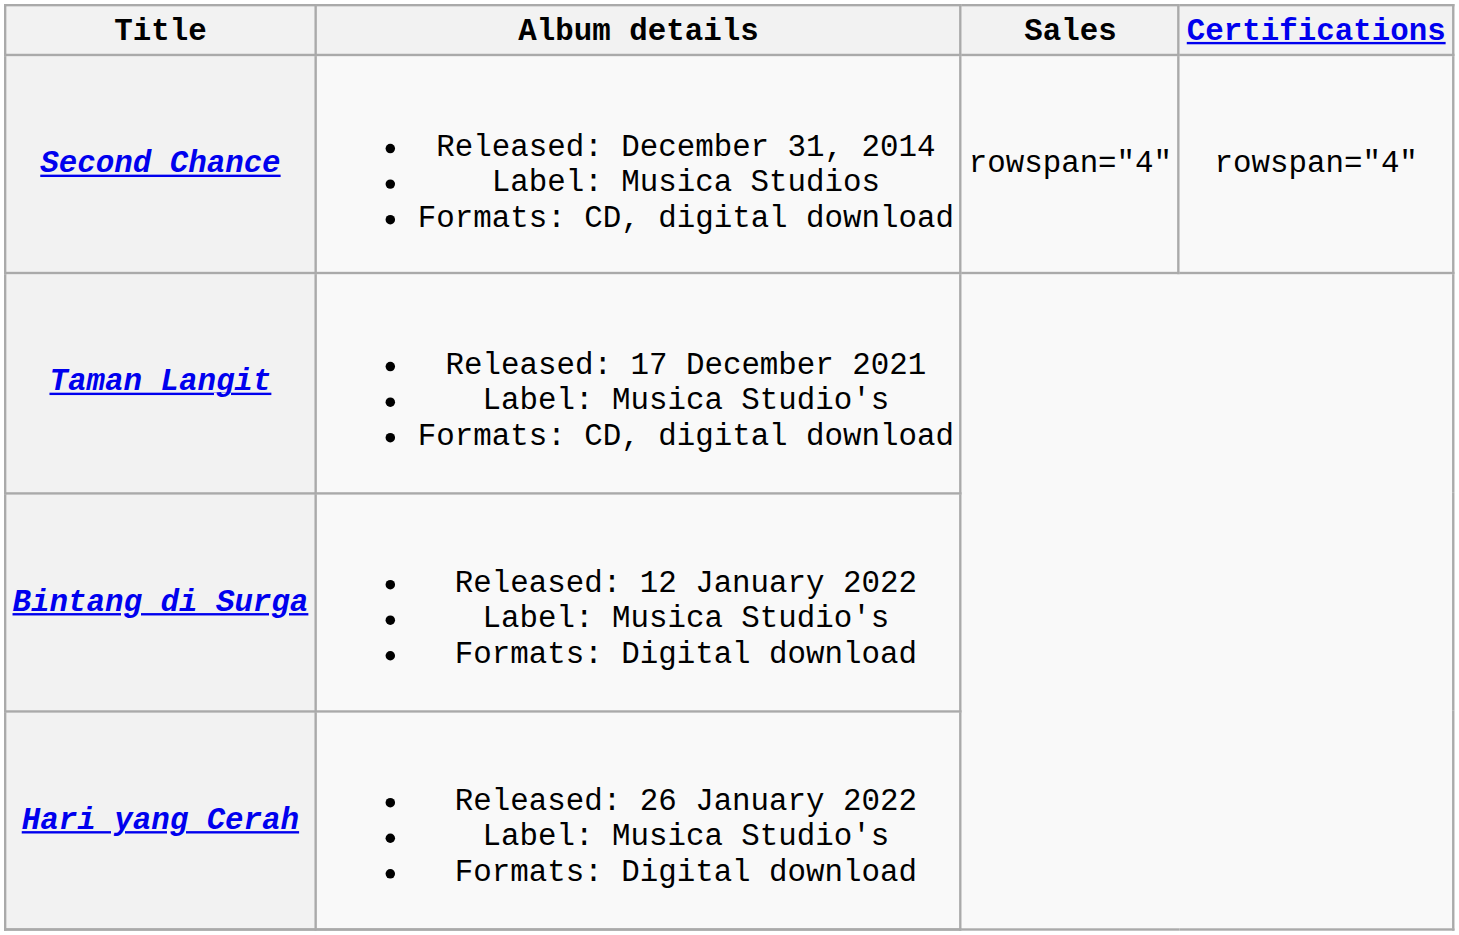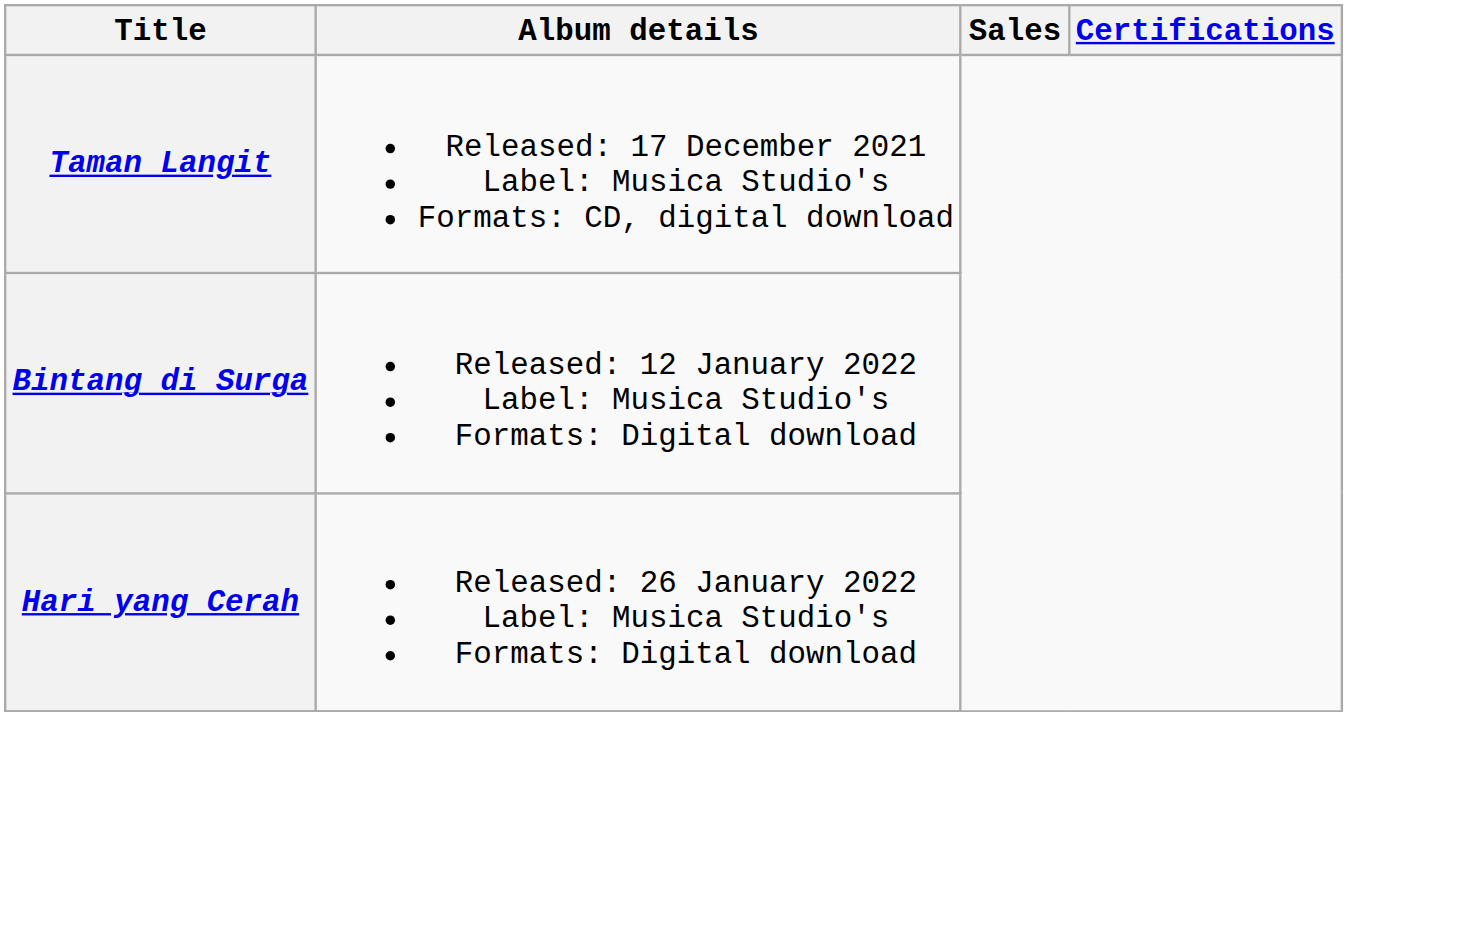- row: Second Chance | Released: December 31, 2014 Label: Musica Studios Formats: CD, digital download | rowspan="4" | rowspan="4"
